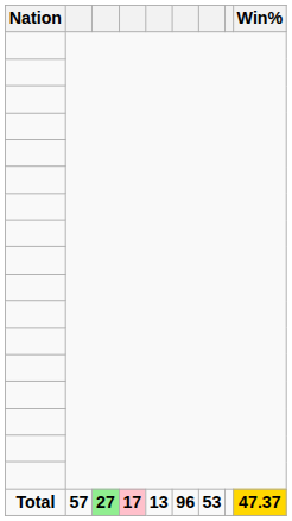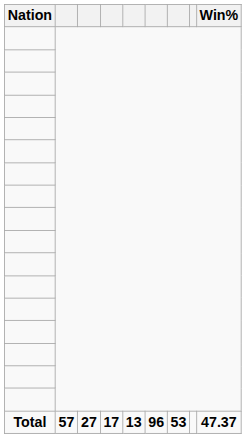row 19 | column 3: lightgreen background -> no background
row 19 | column 4: pink background -> no background
row 19 | Win%: gold background -> no background
